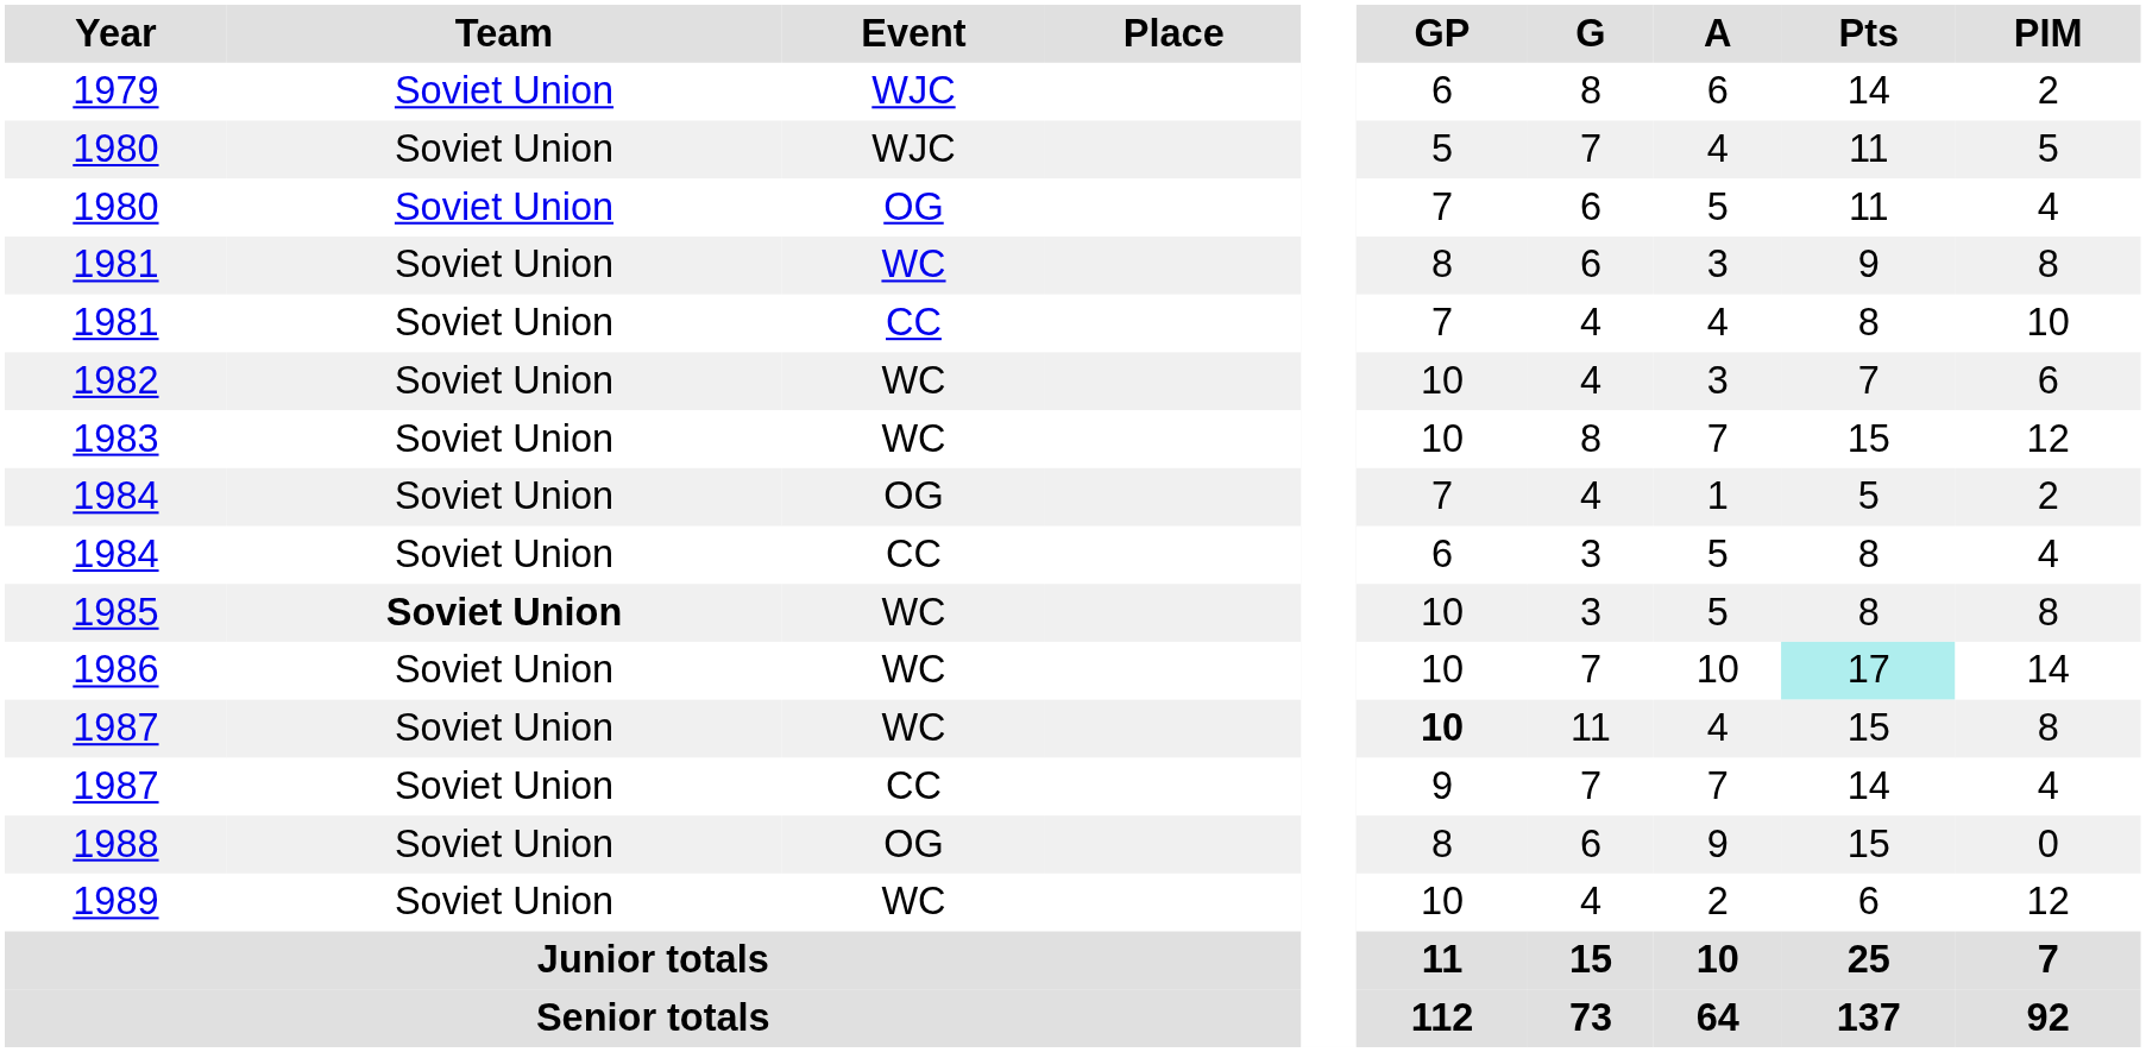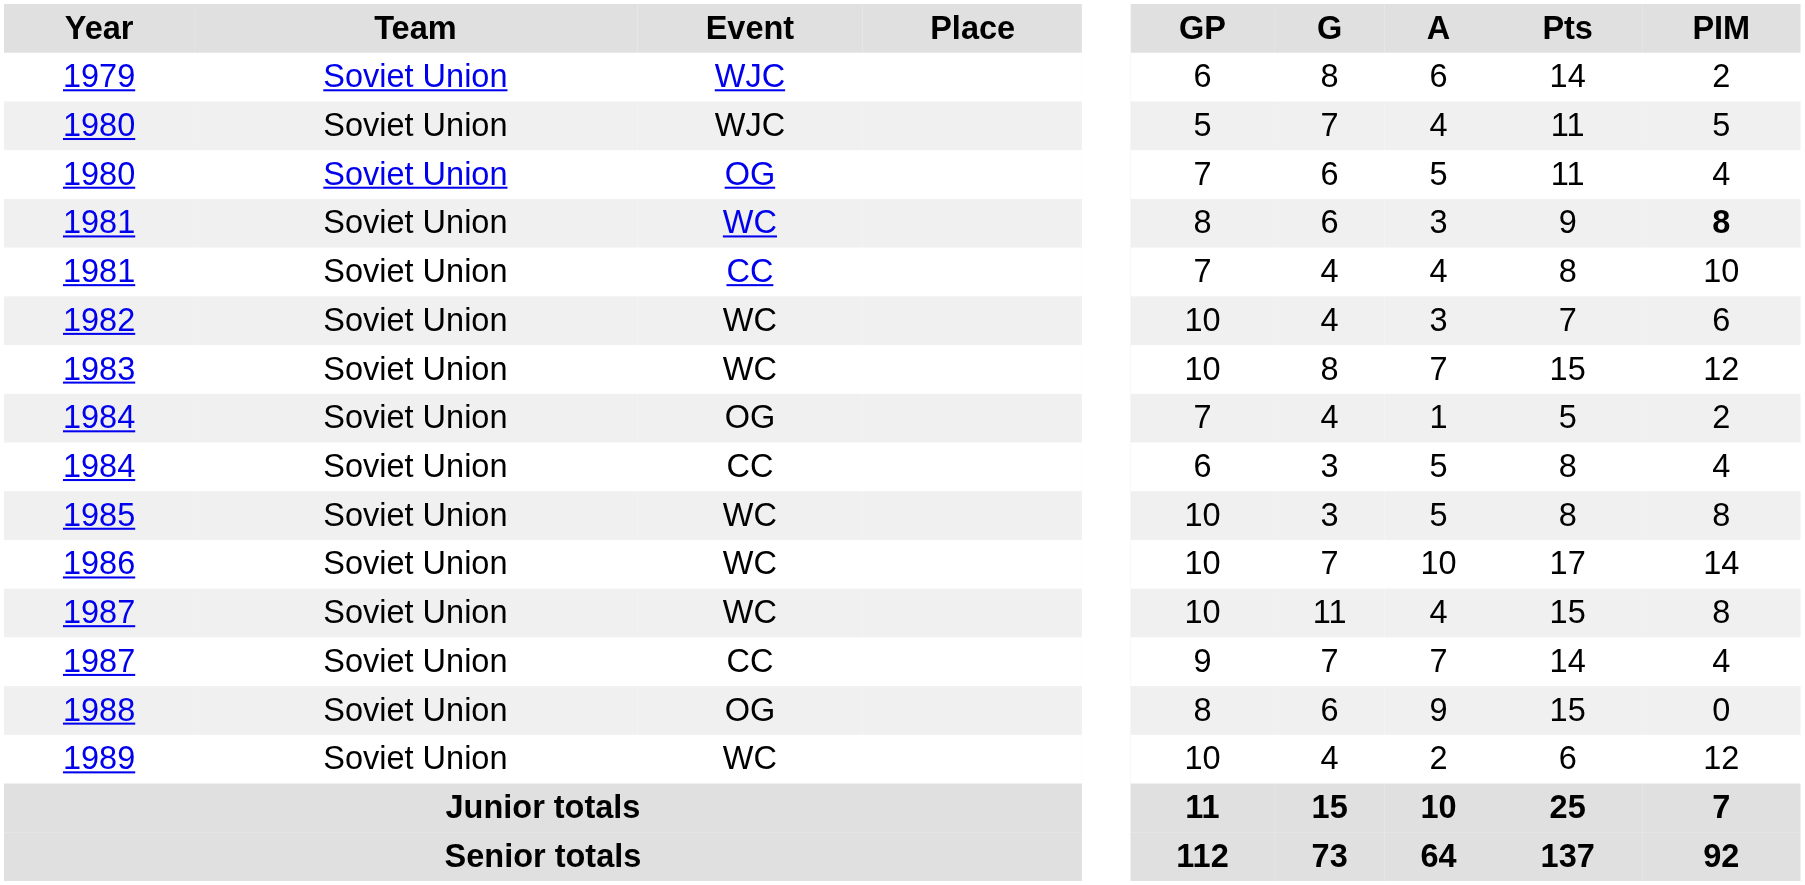1981 / WC | PIM: normal -> bold
1985 | Team: bold -> normal
1986 | Pts: paleturquoise background -> no background
1987 / WC | GP: bold -> normal
